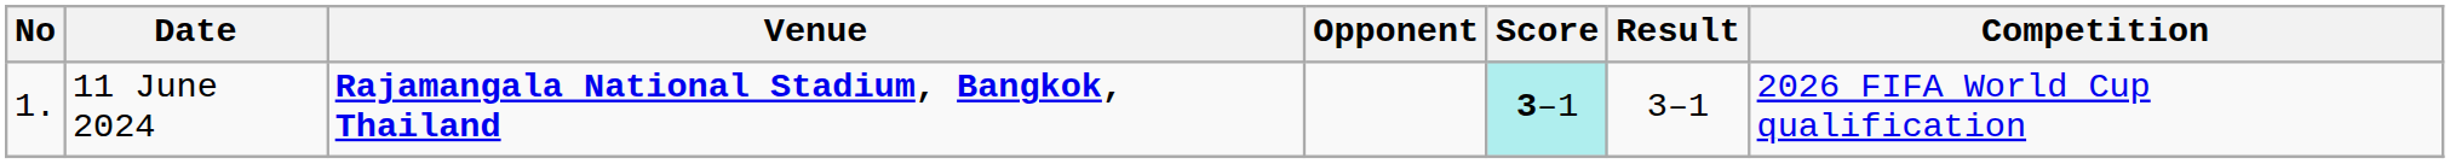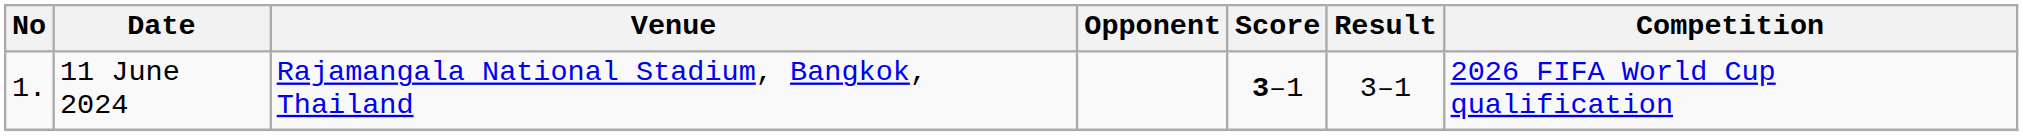11 June 2024 | Venue: bold -> normal
11 June 2024 | Score: paleturquoise background -> no background
